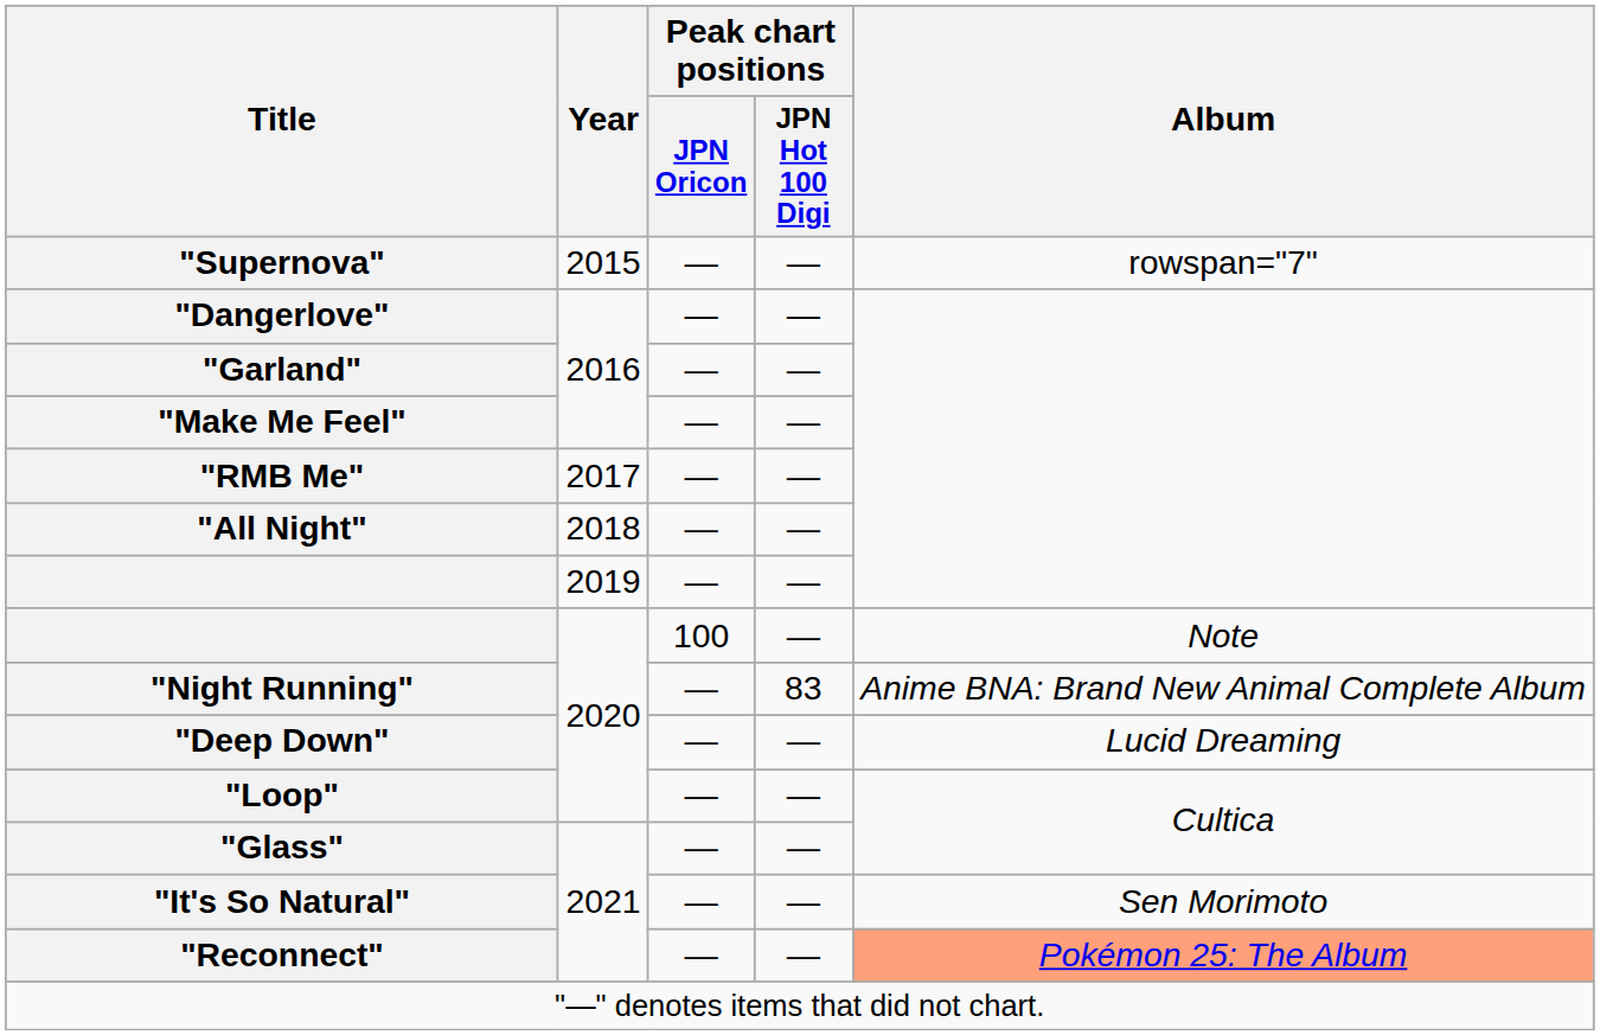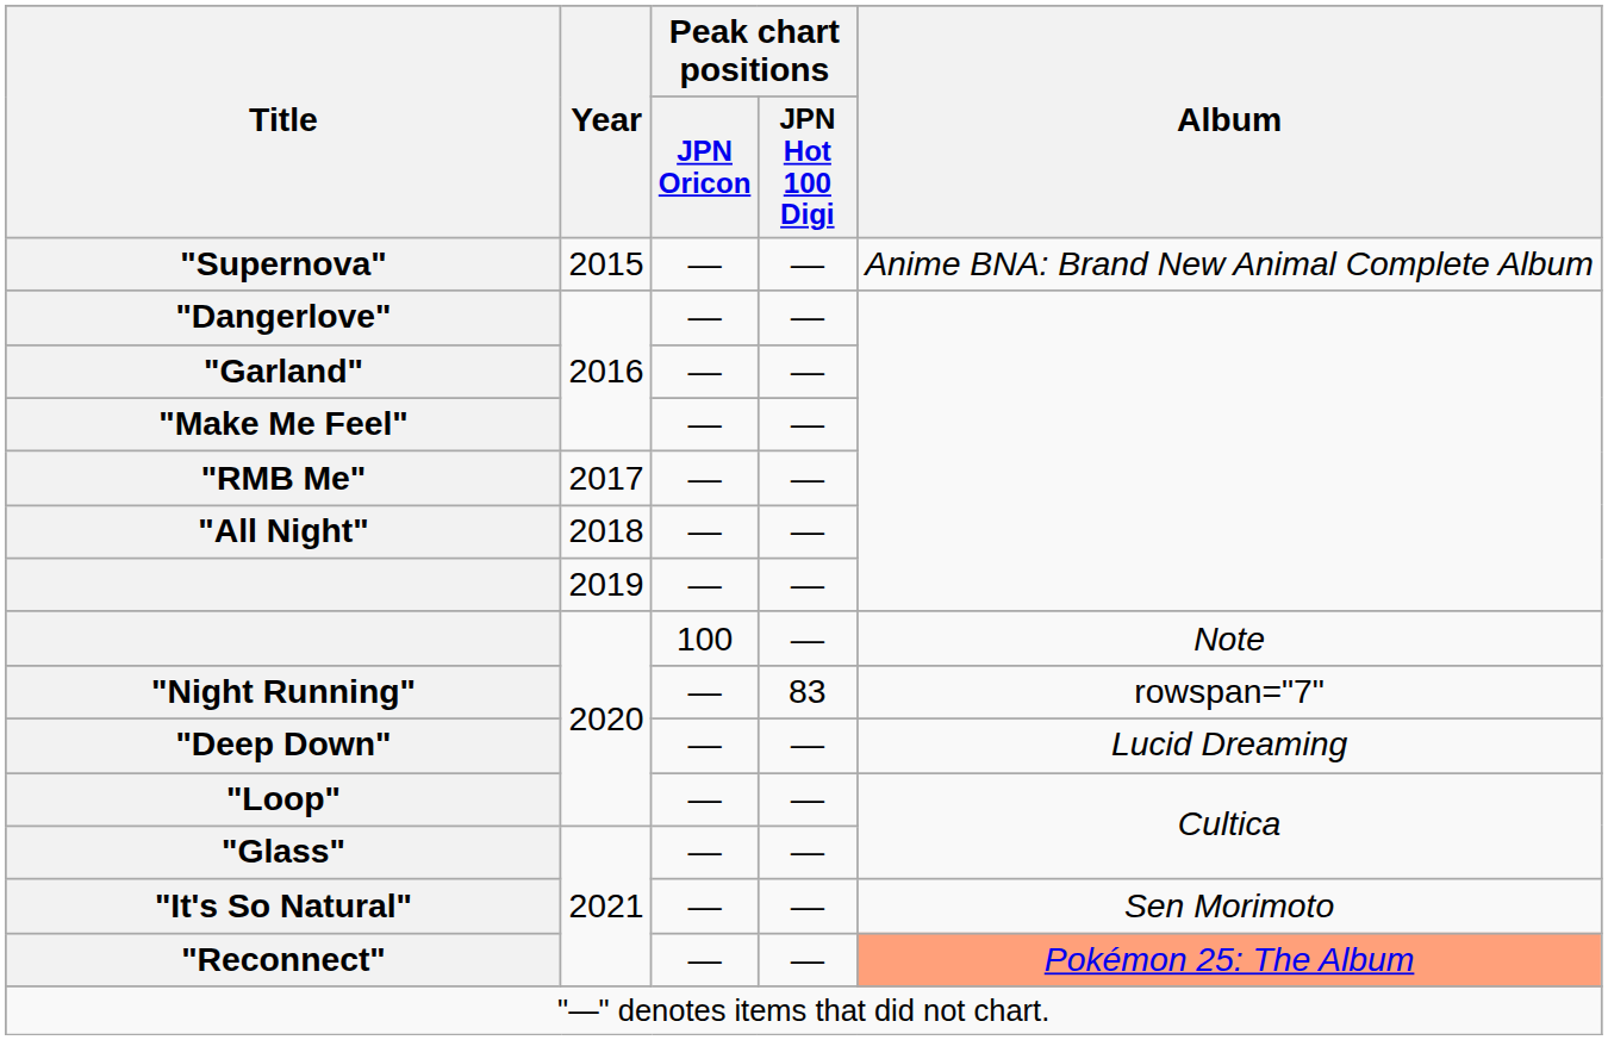"Supernova" | Album: rowspan="7" -> Anime BNA: Brand New Animal Complete Album
"Night Running" | Album: Anime BNA: Brand New Animal Complete Album -> rowspan="7"
